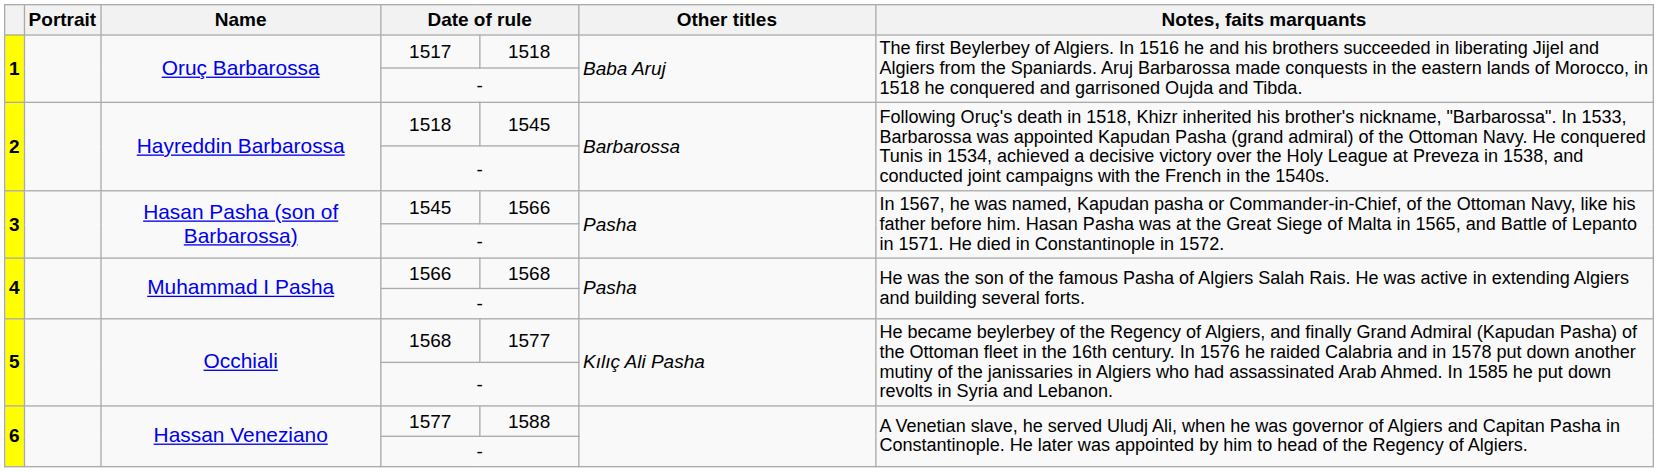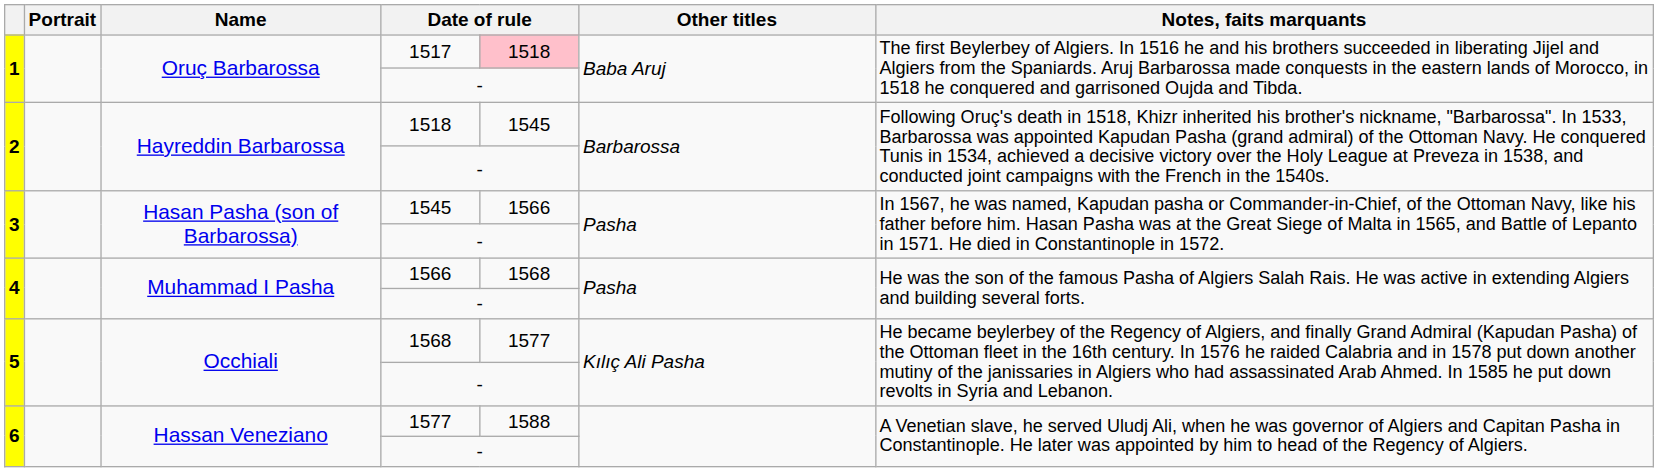1517 | column 5: no background -> pink background
